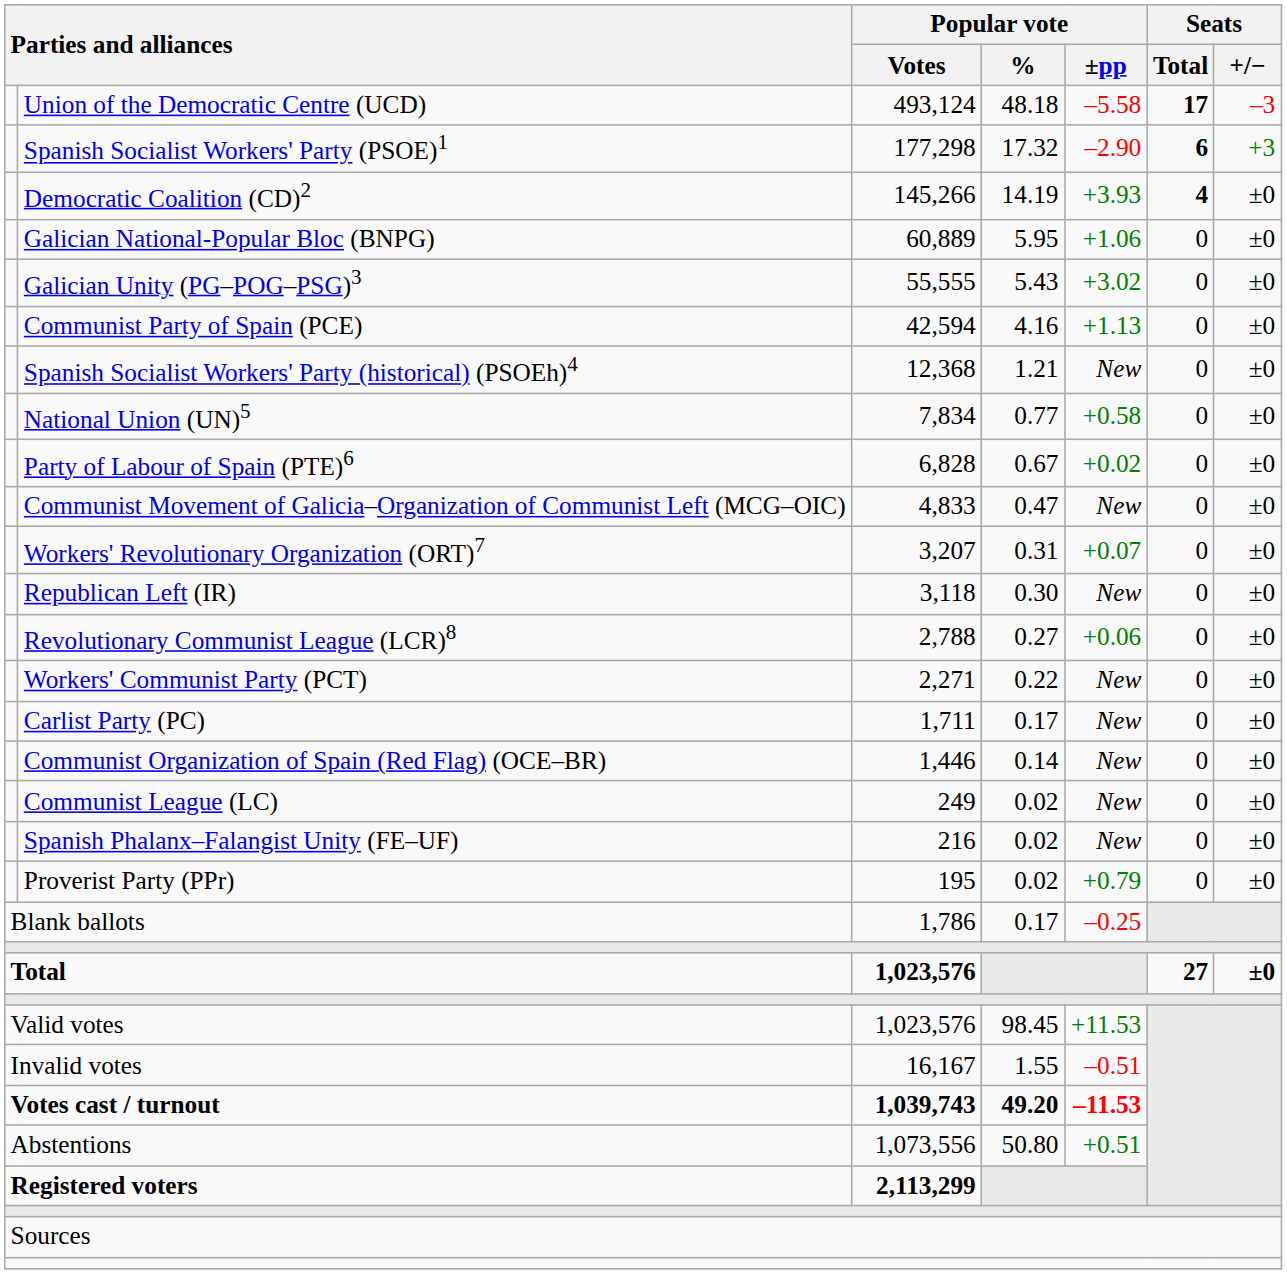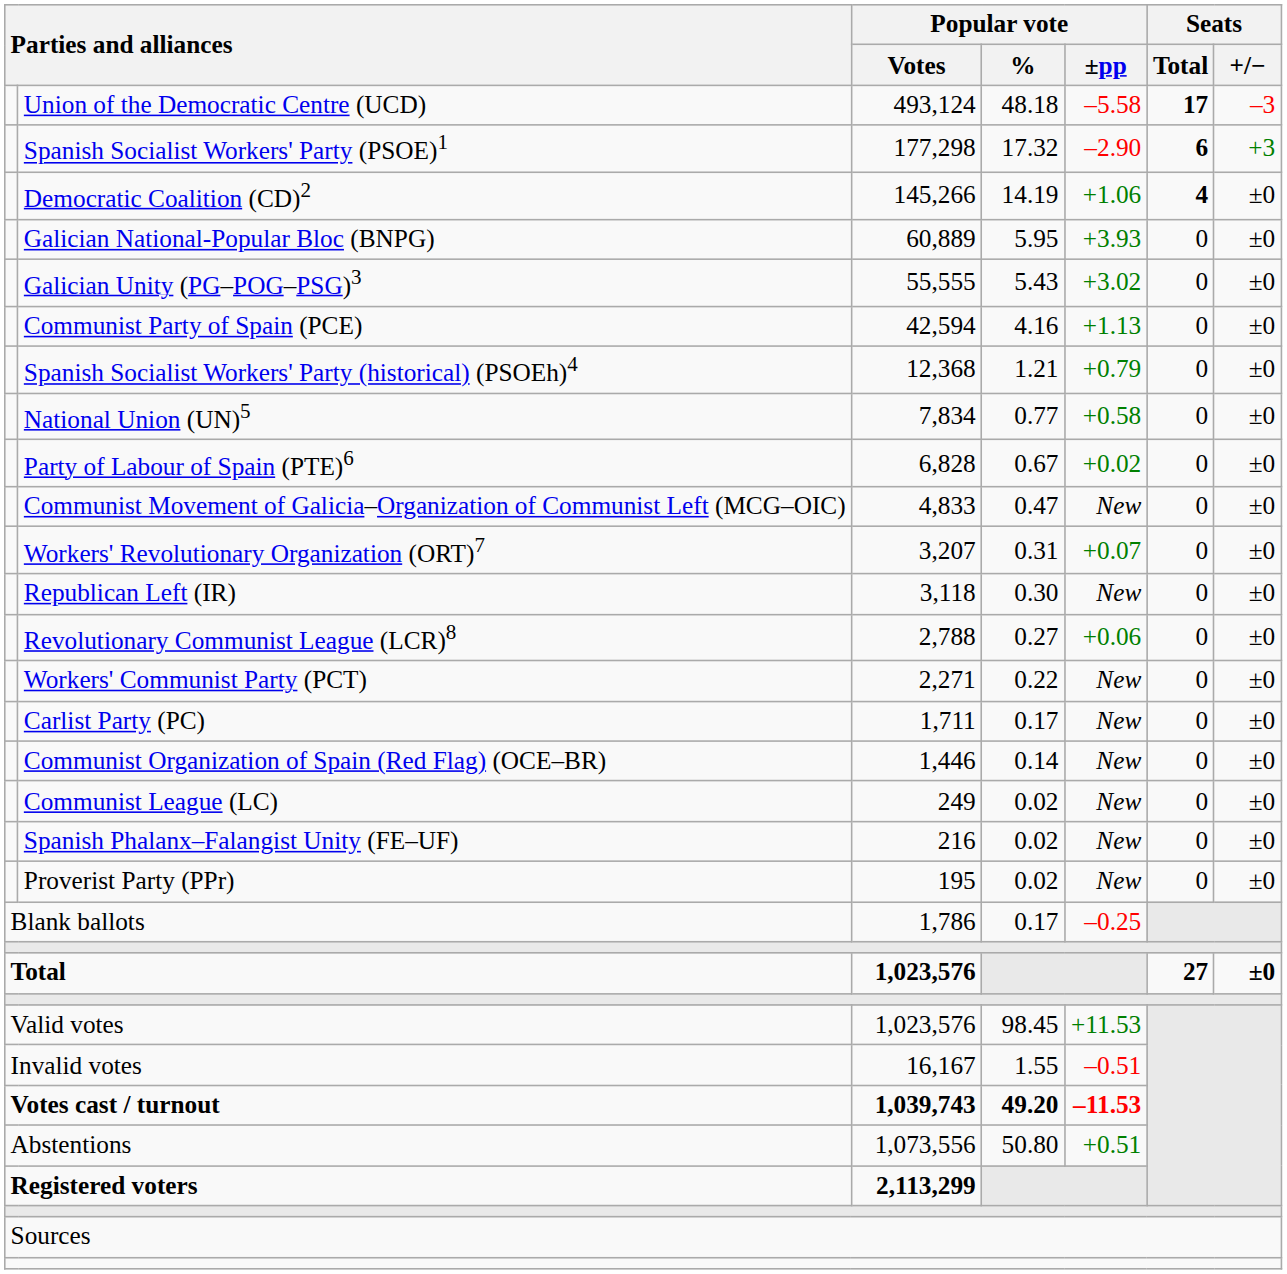Democratic Coalition (CD)2 | Popular vote / ±pp: +3.93 -> +1.06
Galician National-Popular Bloc (BNPG) | Popular vote / ±pp: +1.06 -> +3.93
Spanish Socialist Workers' Party (historical) (PSOEh)4 | Popular vote / ±pp: New -> +0.79
Proverist Party (PPr) | Popular vote / ±pp: +0.79 -> New
